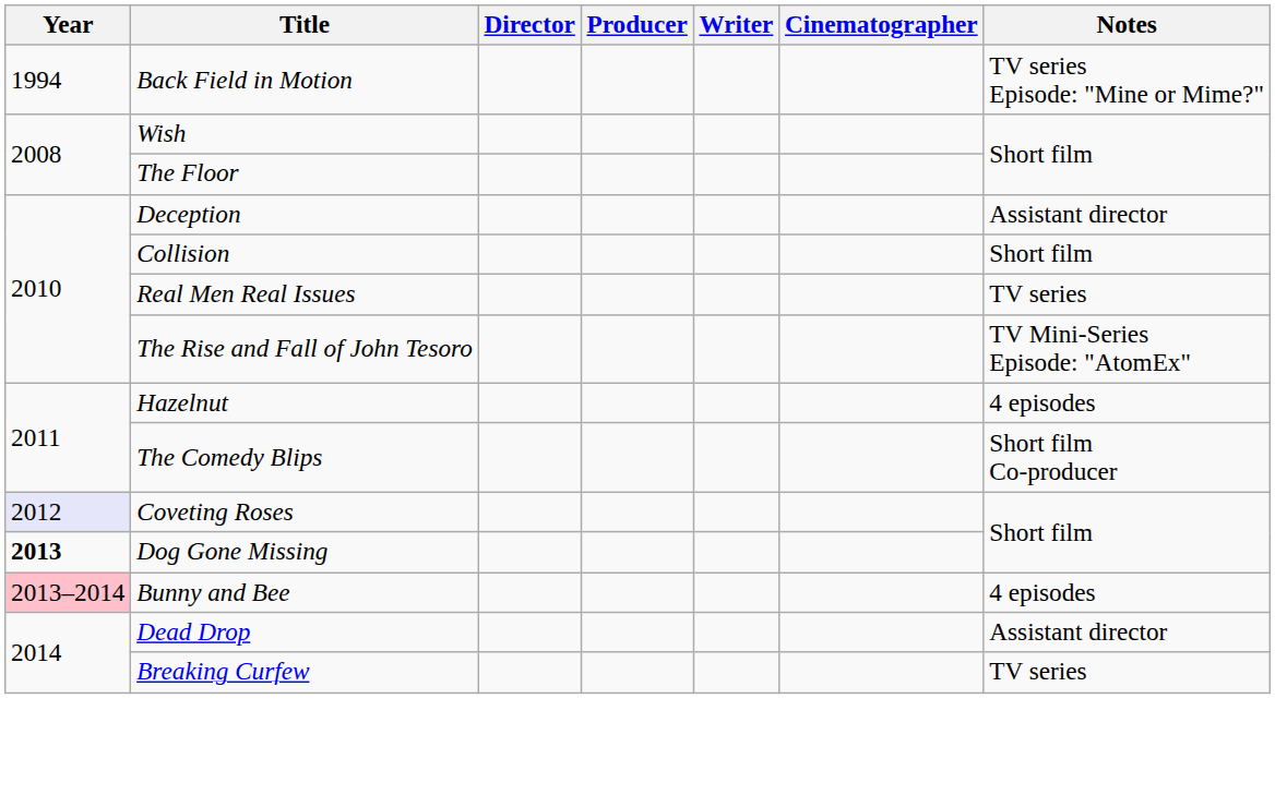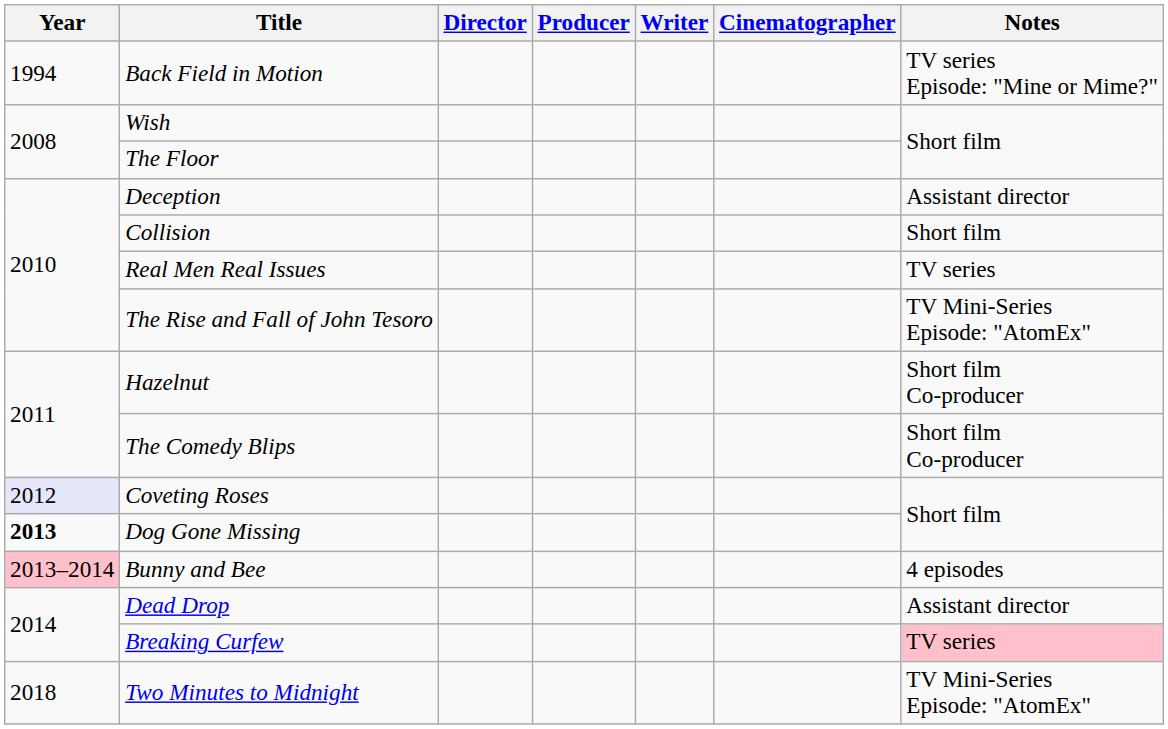Hazelnut | Notes: 4 episodes -> Short film Co-producer
Breaking Curfew | Notes: no background -> pink background
+ row: 2018 | Two Minutes to Midnight | TV Mini-Series Episode: "AtomEx"
